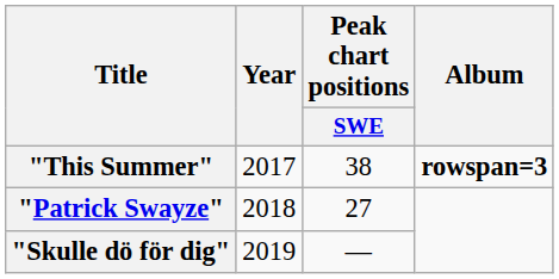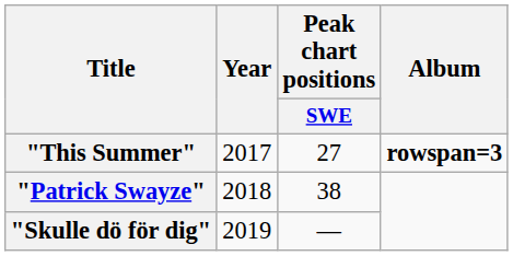"This Summer" | Peak chart positions / SWE: 38 -> 27
"Patrick Swayze" | Peak chart positions / SWE: 27 -> 38
